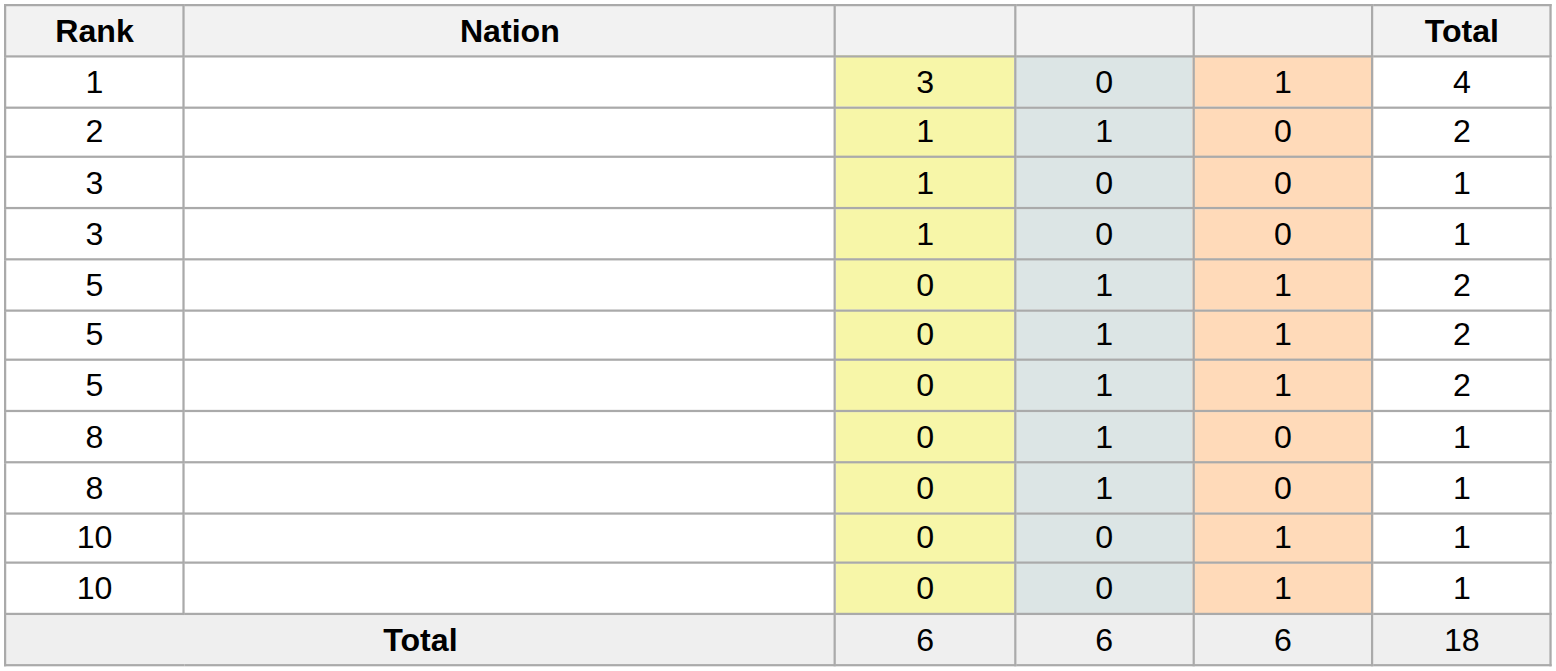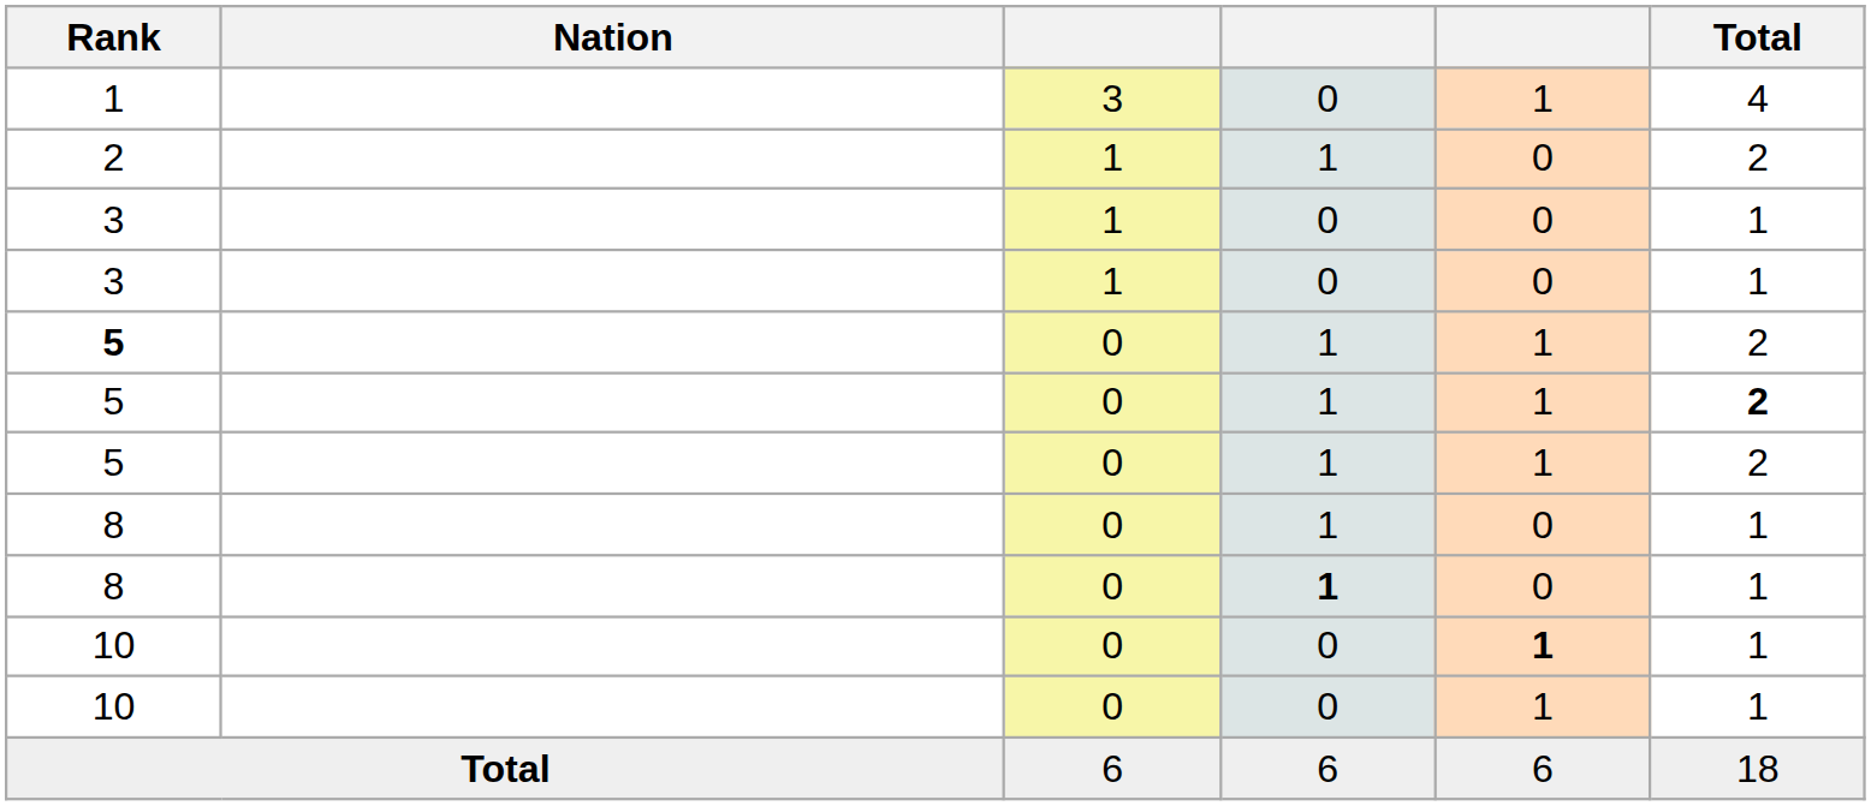row 6 | Rank: normal -> bold
row 7 | Total: normal -> bold
row 10 | column 4: normal -> bold
row 11 | column 5: normal -> bold
